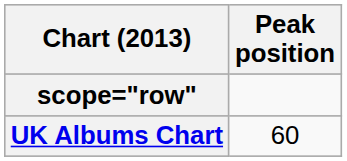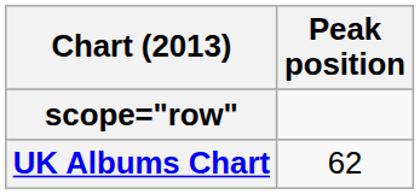UK Albums Chart | Peak position: 60 -> 62
